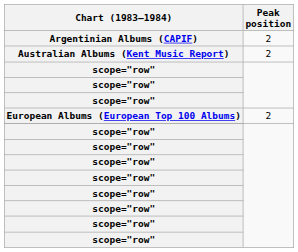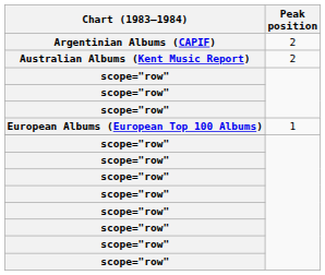European Albums (European Top 100 Albums) | Peak position: 2 -> 1
